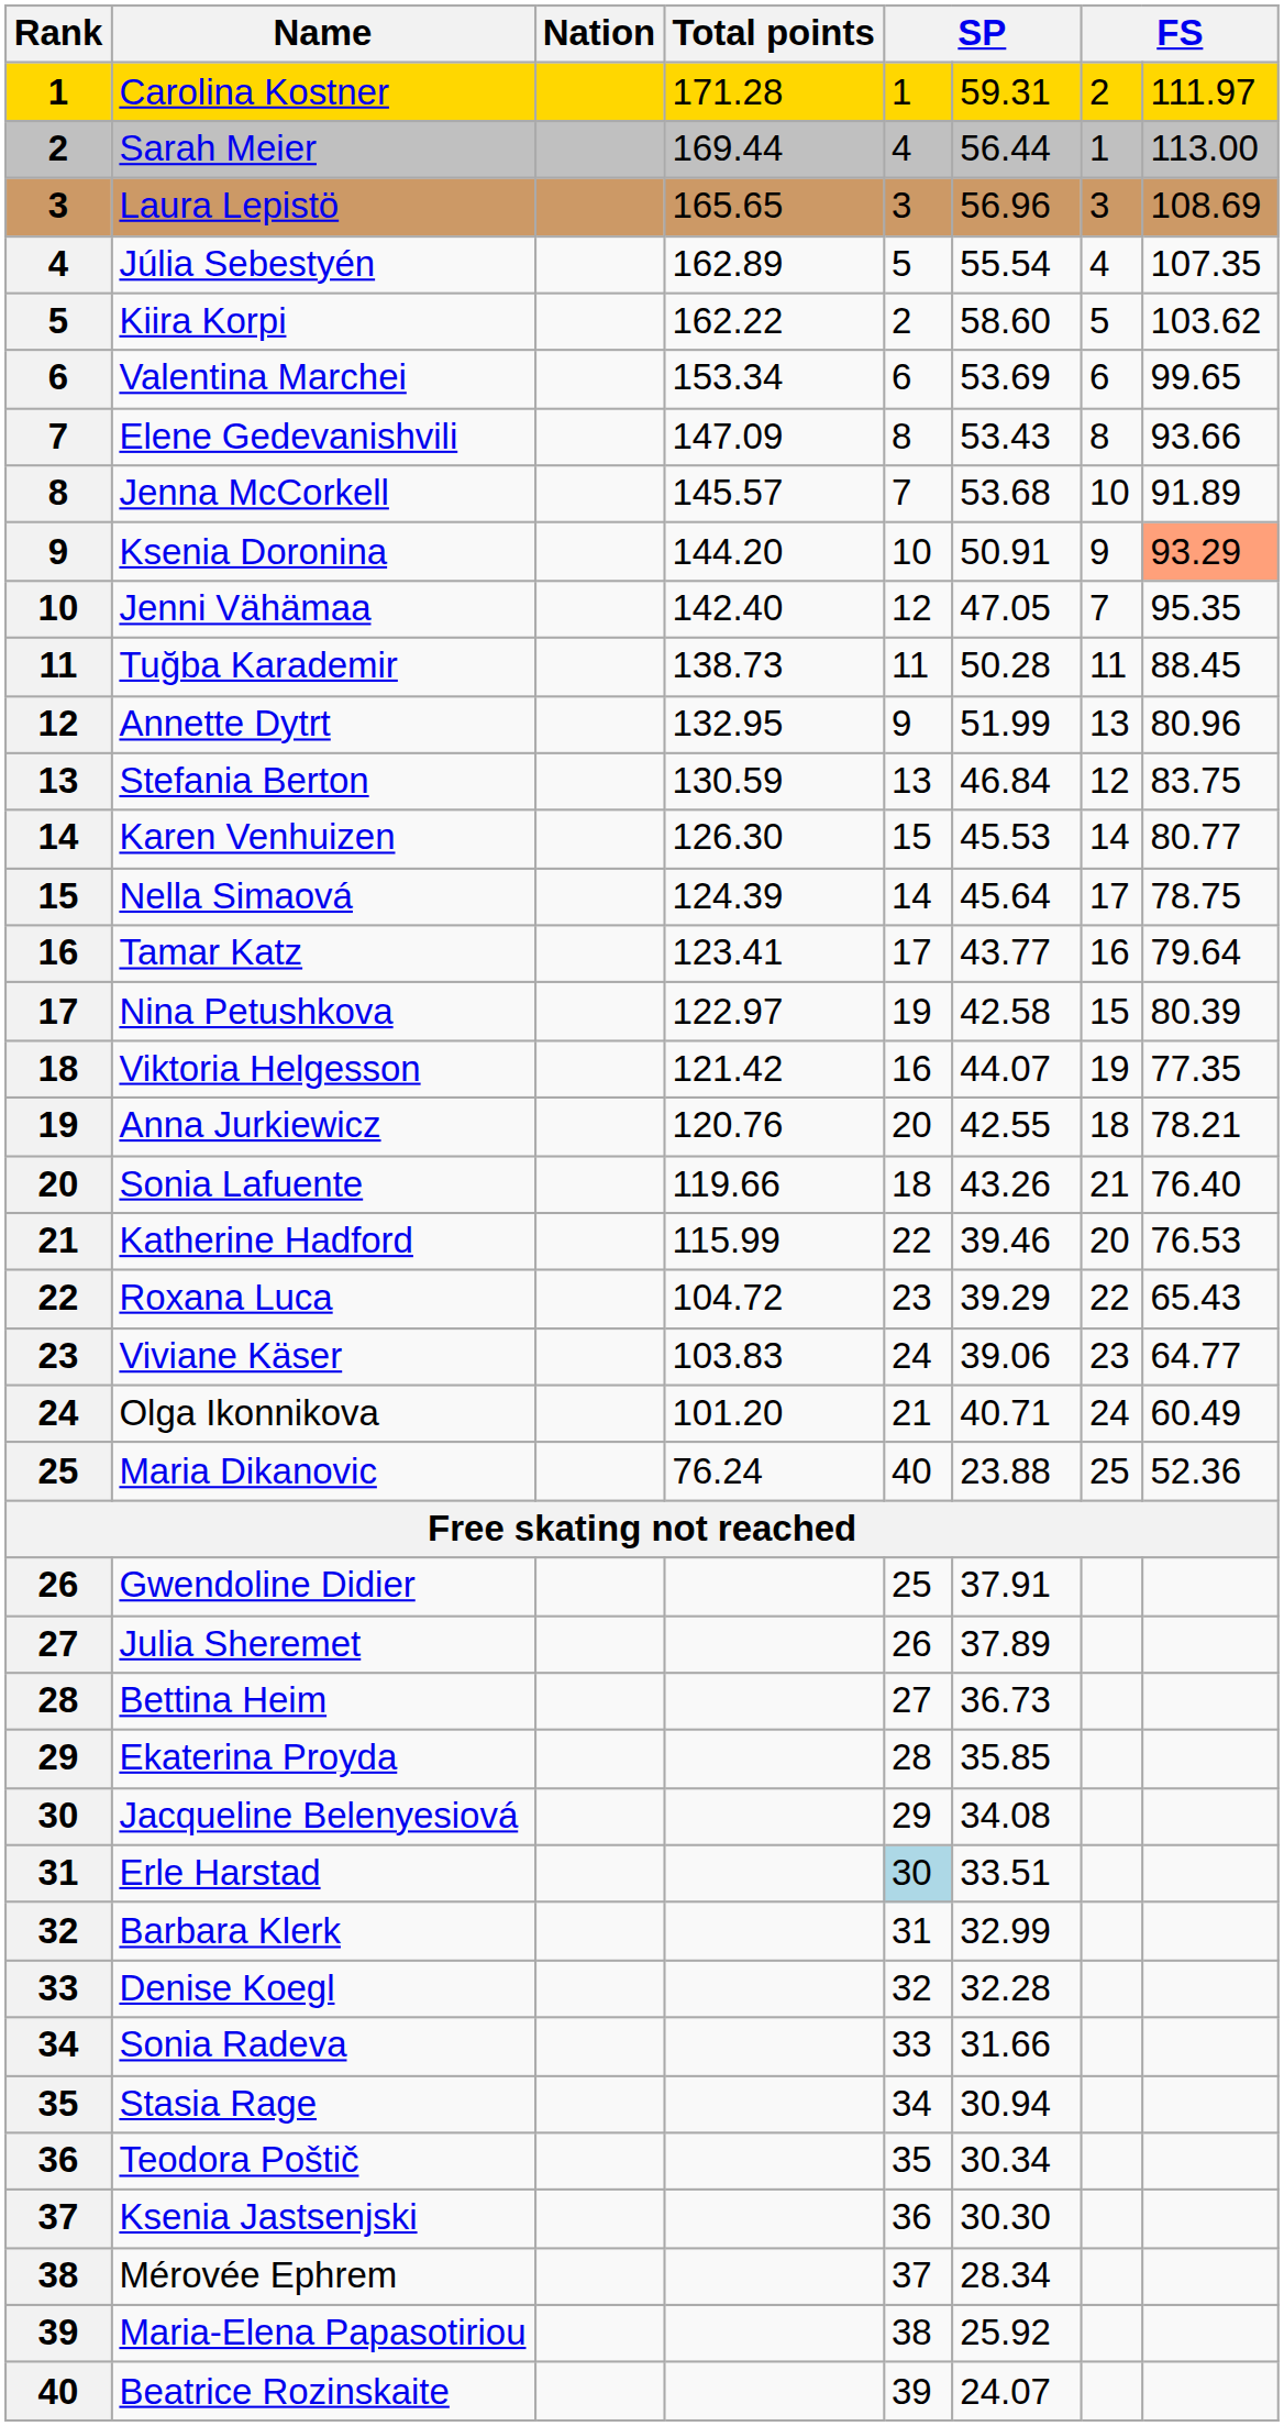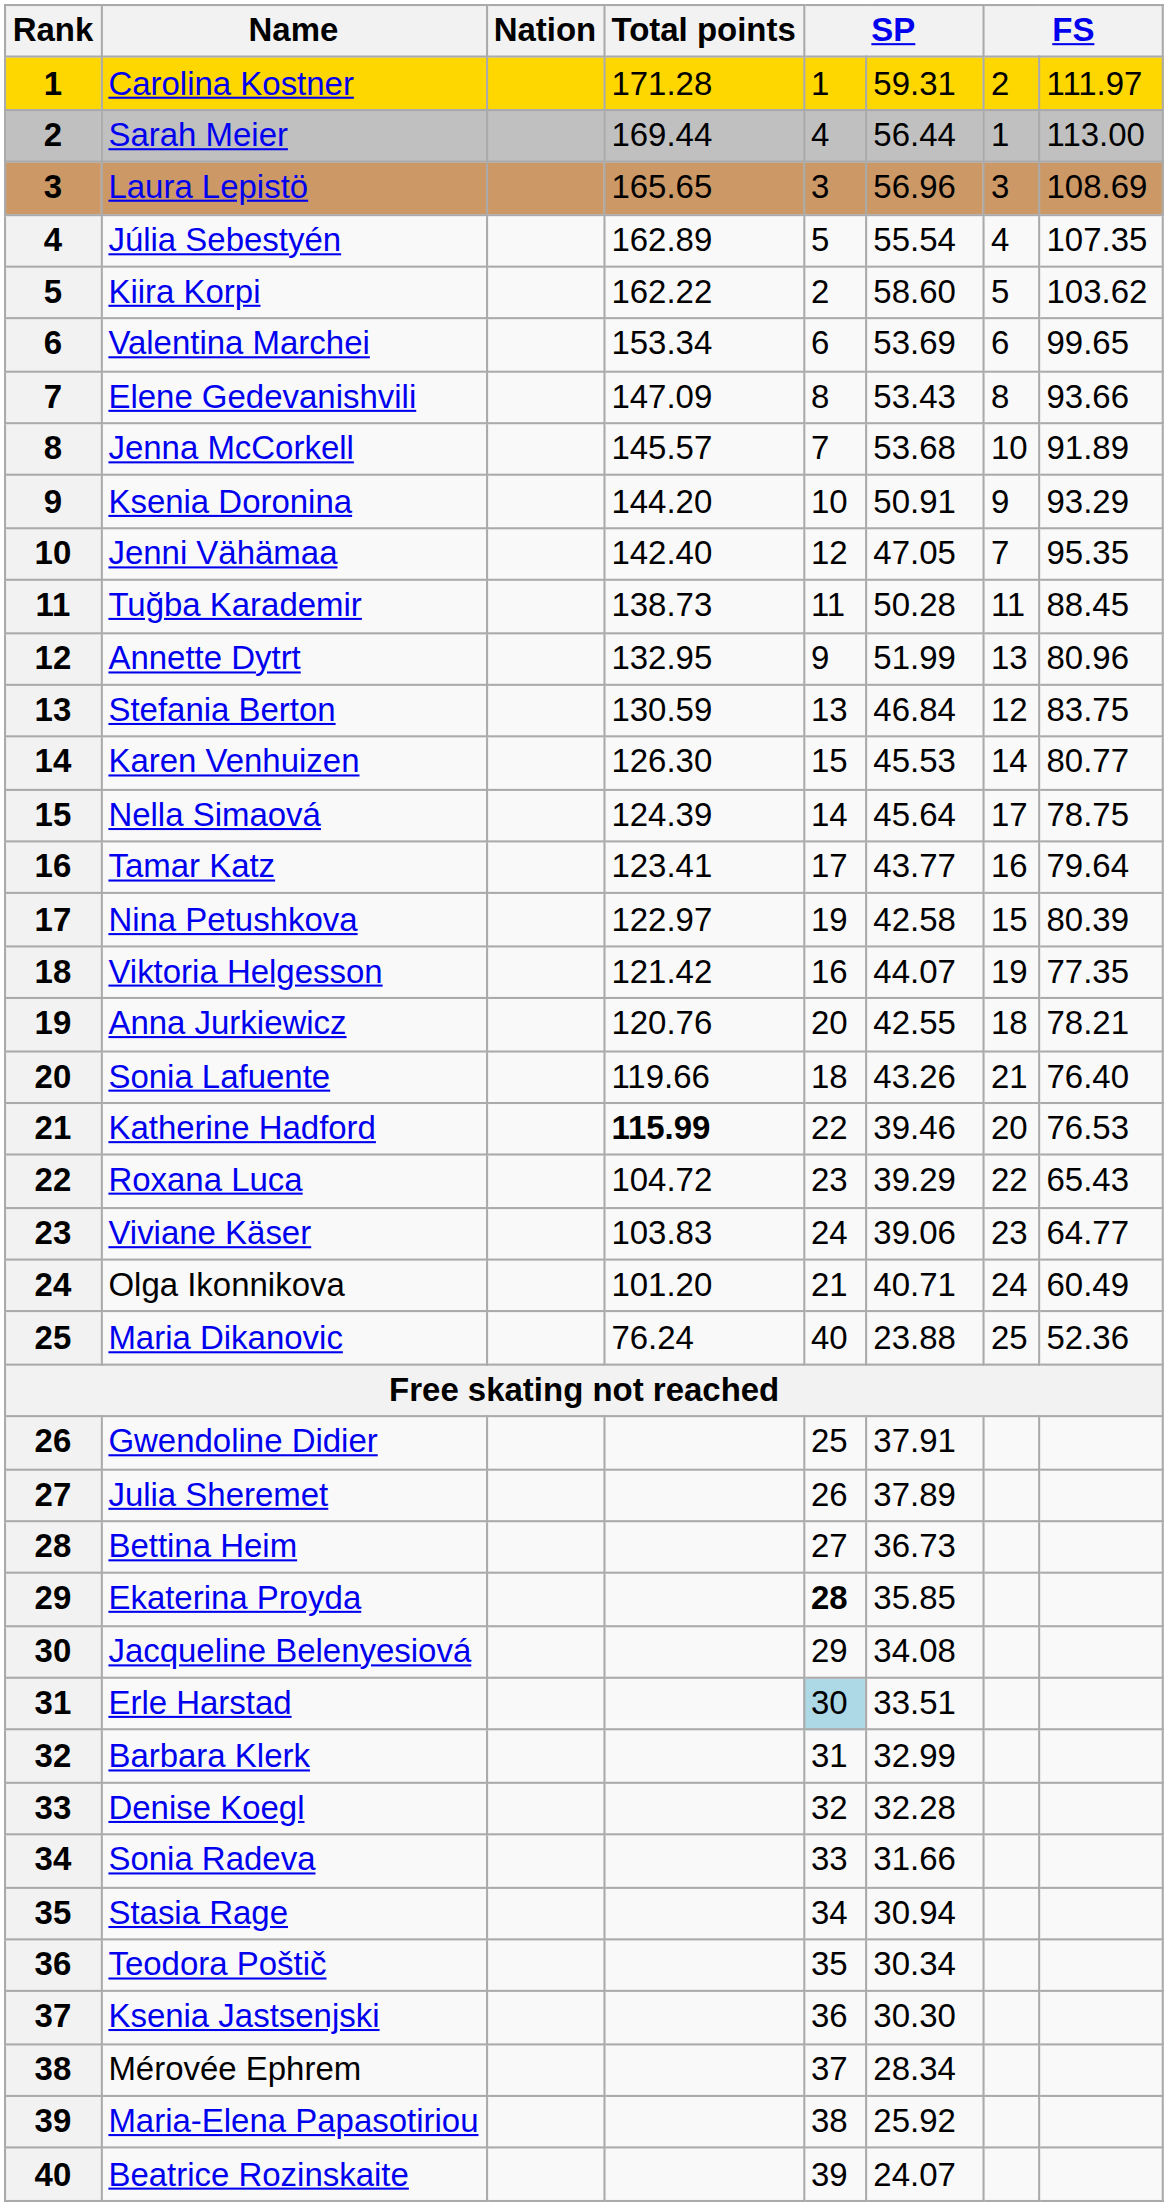Ksenia Doronina | column 8: lightsalmon background -> no background
Katherine Hadford | Total points: normal -> bold
Ekaterina Proyda | column 5: normal -> bold
